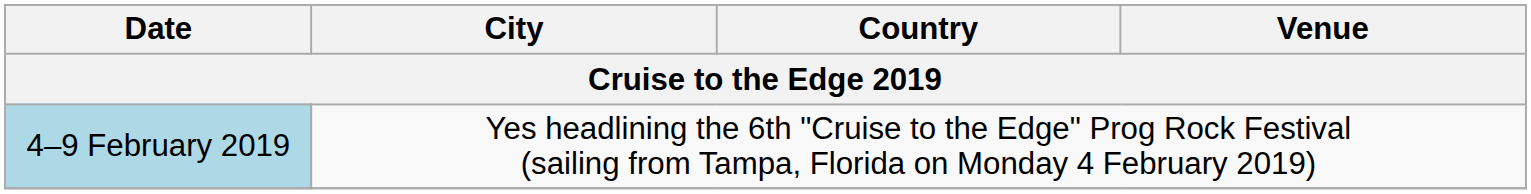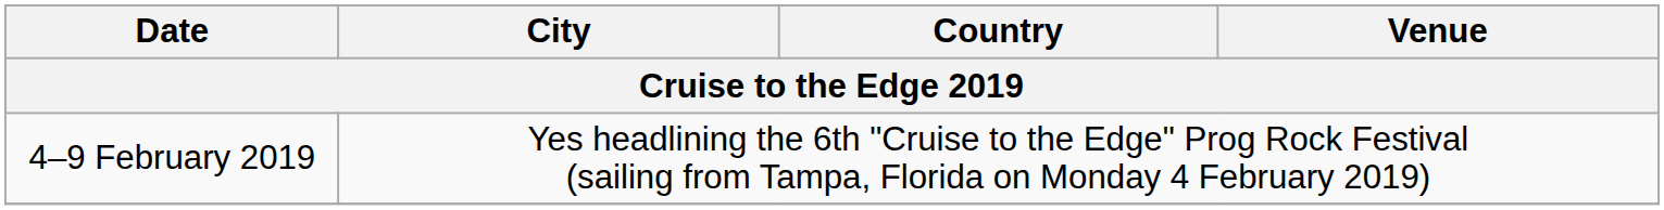4–9 February 2019 | Date / Cruise to the Edge 2019: lightblue background -> no background
